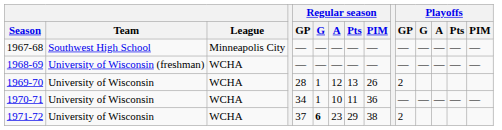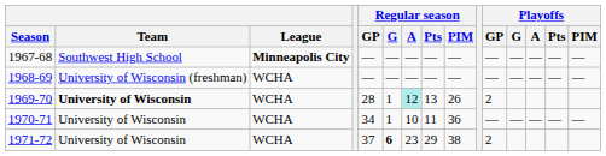1967-68 | League: normal -> bold
1969-70 | Team: normal -> bold
1969-70 | Regular season / A: no background -> paleturquoise background
